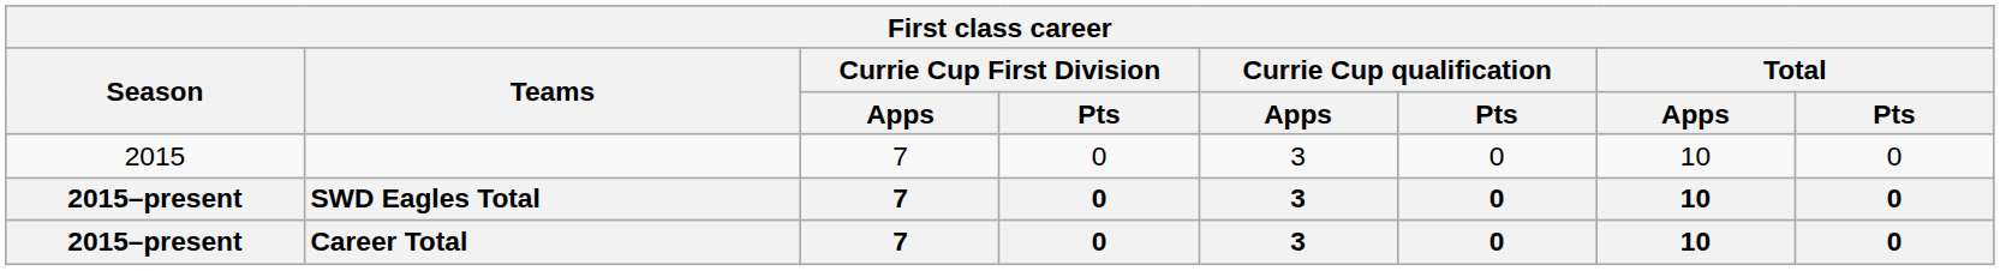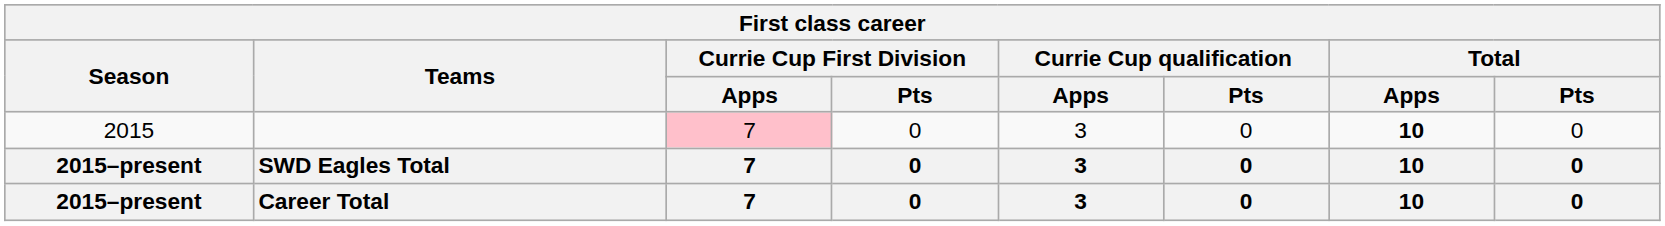2015 | Currie Cup First Division / Apps: no background -> pink background
2015 | Total / Apps: normal -> bold
